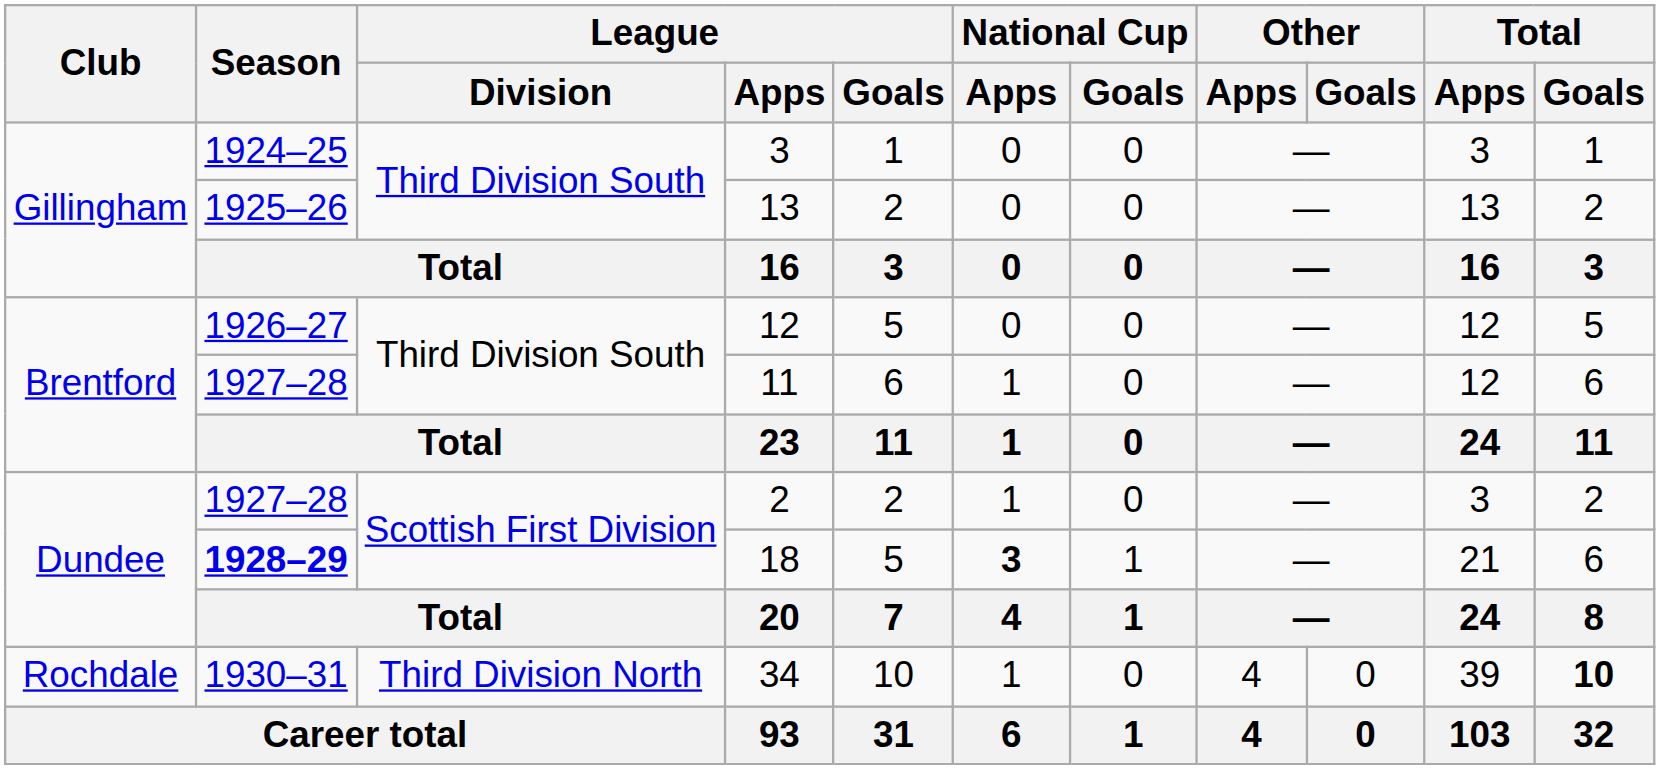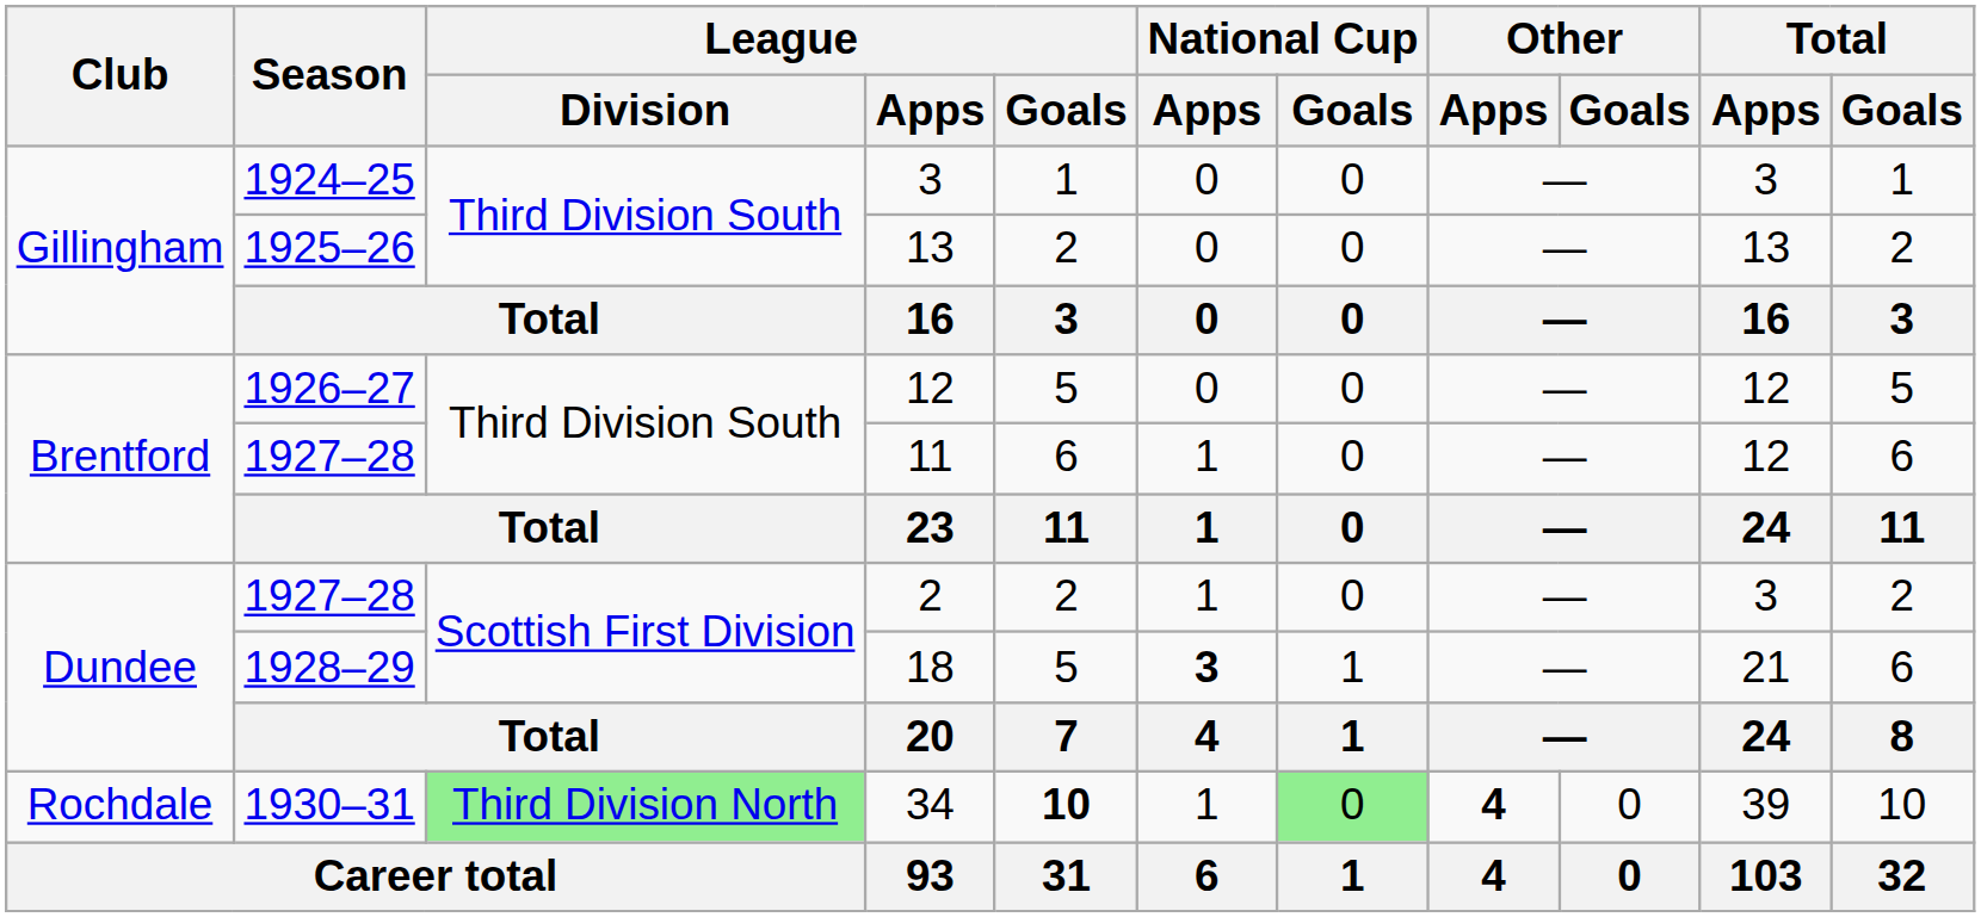18 | Season: bold -> normal
34 | League / Division: no background -> lightgreen background
34 | League / Goals: normal -> bold
34 | National Cup / Goals: no background -> lightgreen background
34 | Other / Apps: normal -> bold
34 | Total / Goals: bold -> normal
